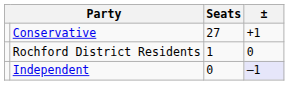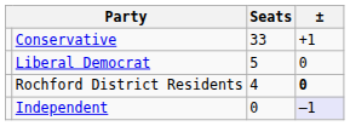Conservative | Seats: 27 -> 33
+ row: Liberal Democrat | 5 | 0
Rochford District Residents | Seats: 1 -> 4
Rochford District Residents | ±: normal -> bold
